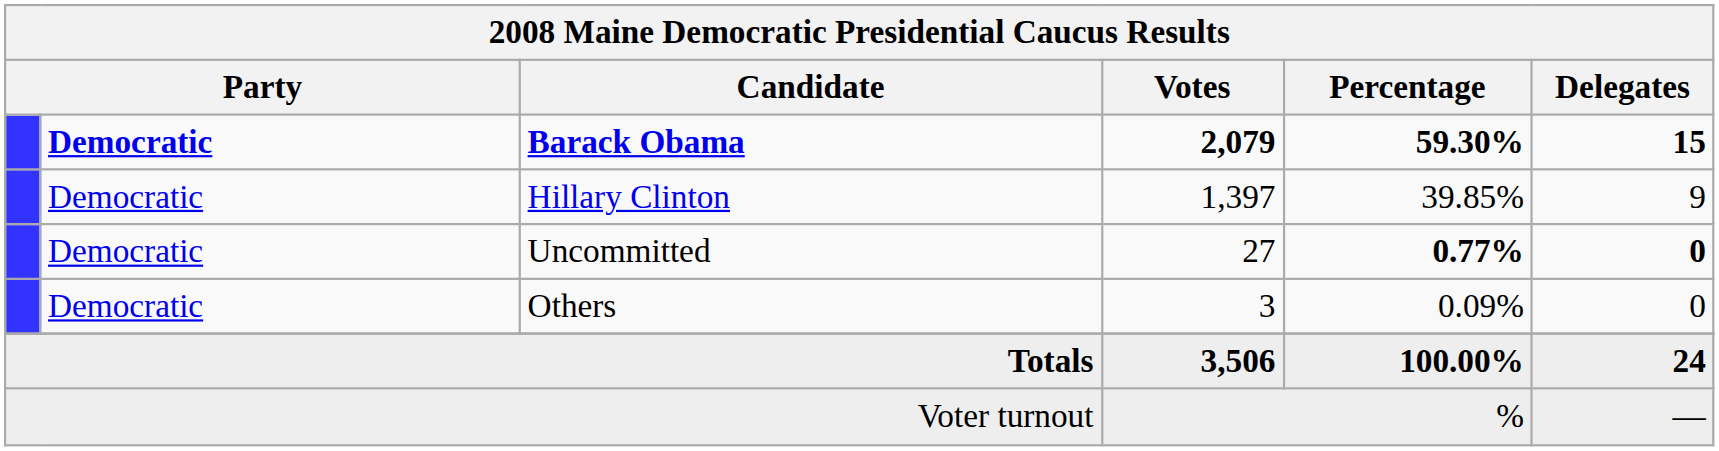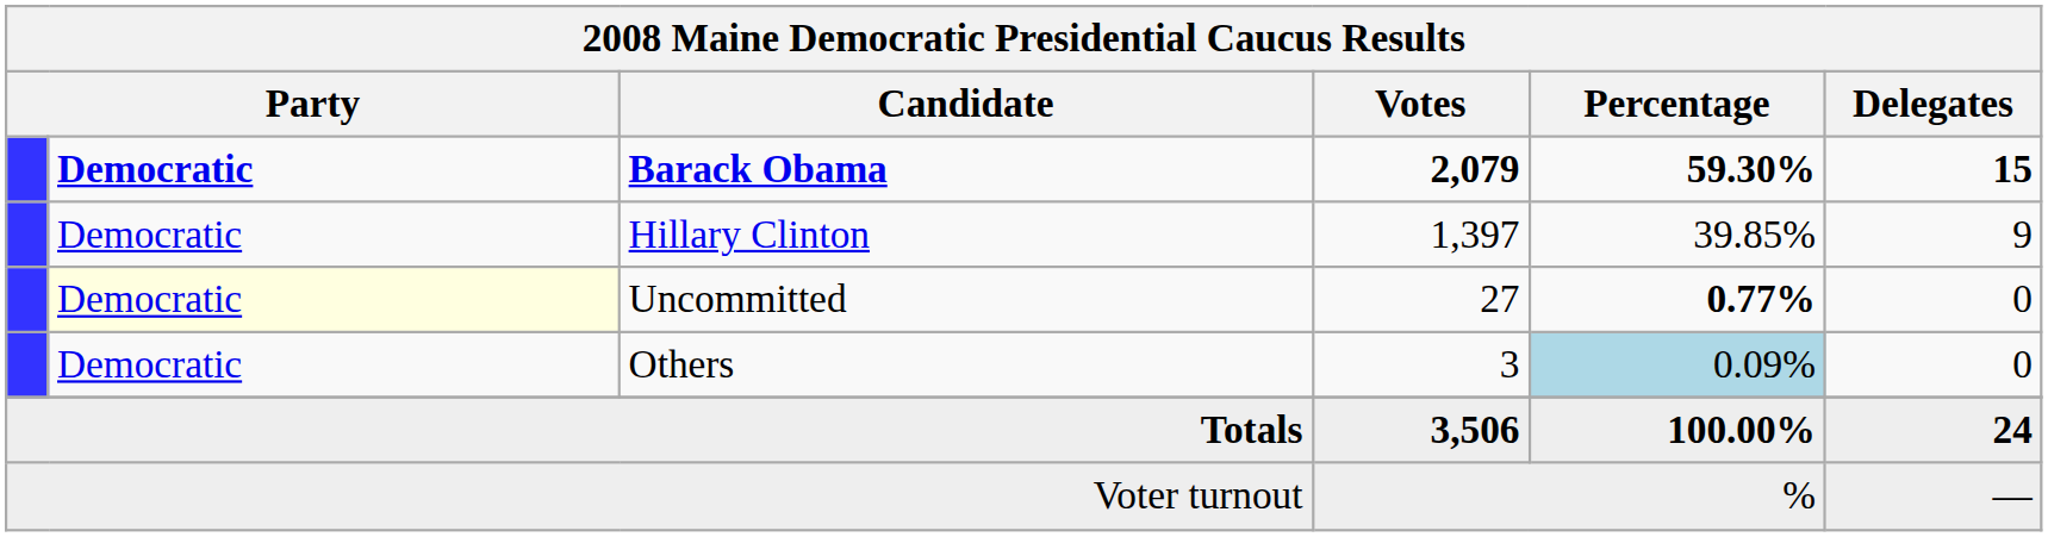Uncommitted | column 2: no background -> lightyellow background
Uncommitted | Delegates: bold -> normal
Others | Percentage: no background -> lightblue background
